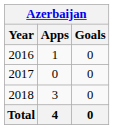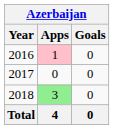2016 | Apps: no background -> pink background
2018 | Apps: no background -> lightgreen background
